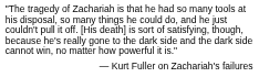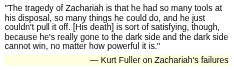row 2 | column 1: no background -> lightyellow background
